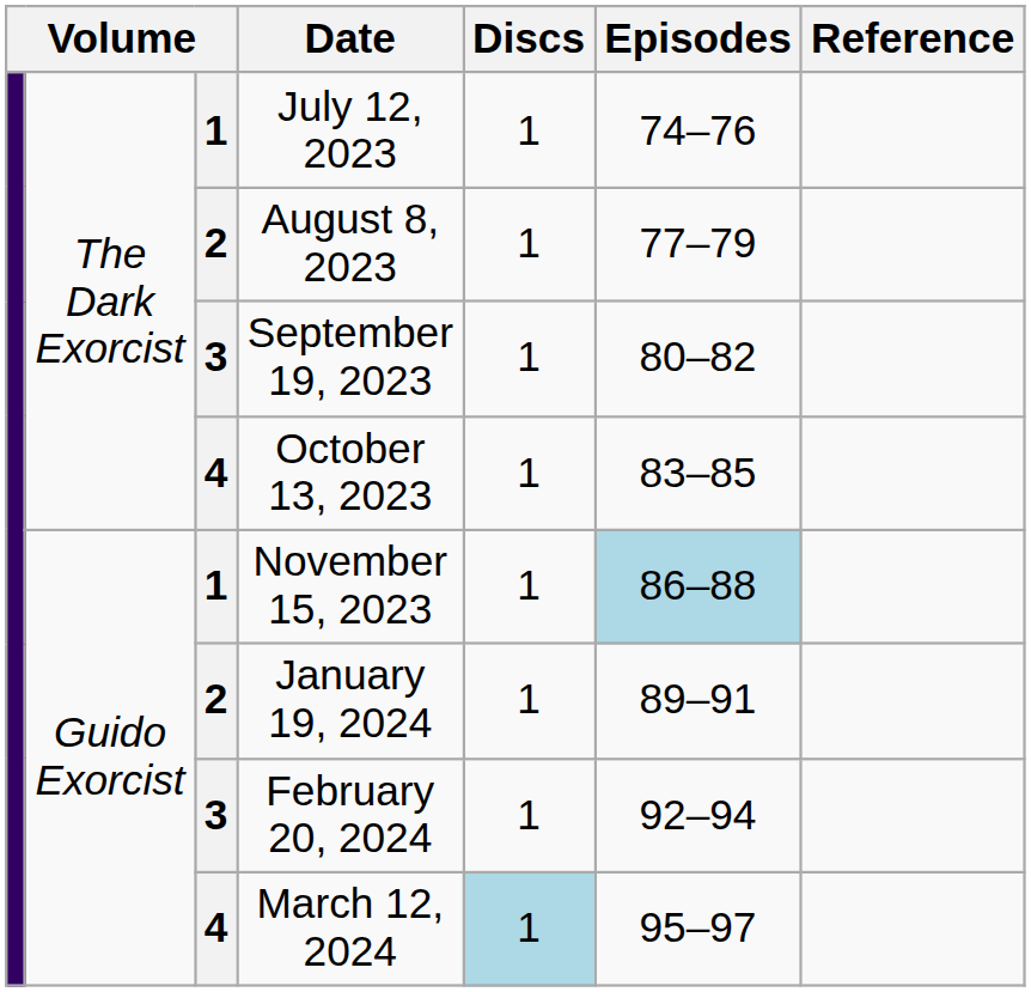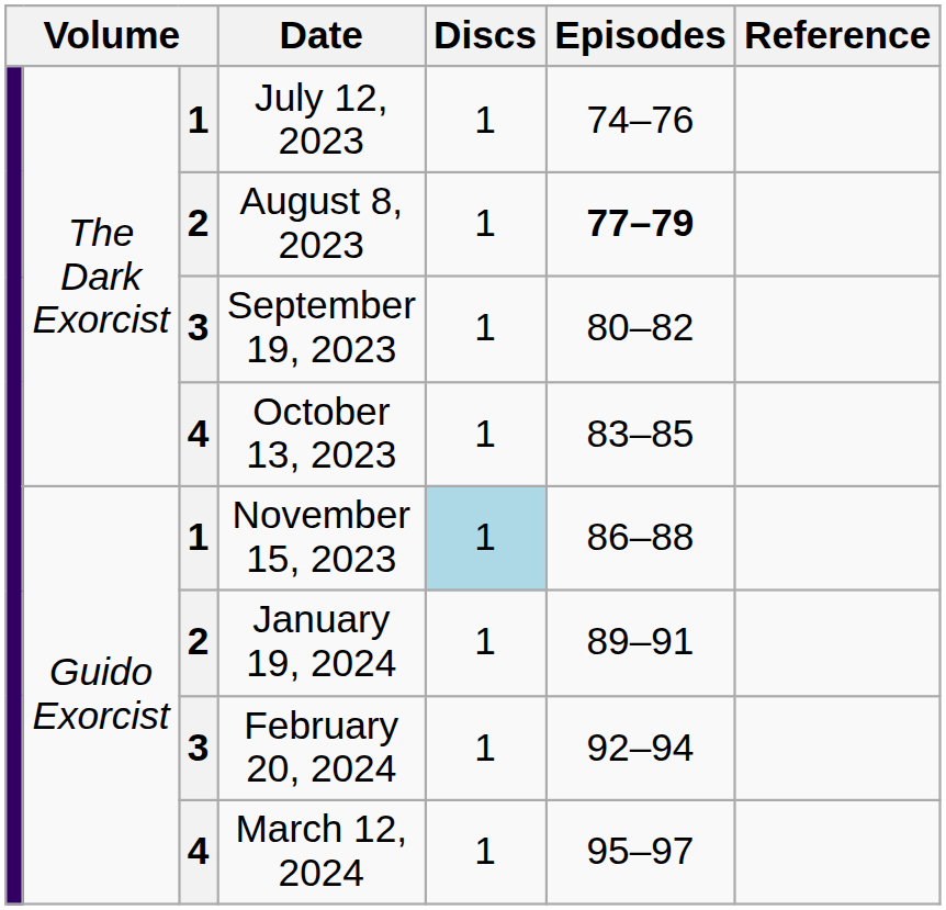August 8, 2023 | Episodes: normal -> bold
November 15, 2023 | Discs: no background -> lightblue background
November 15, 2023 | Episodes: lightblue background -> no background
March 12, 2024 | Discs: lightblue background -> no background
